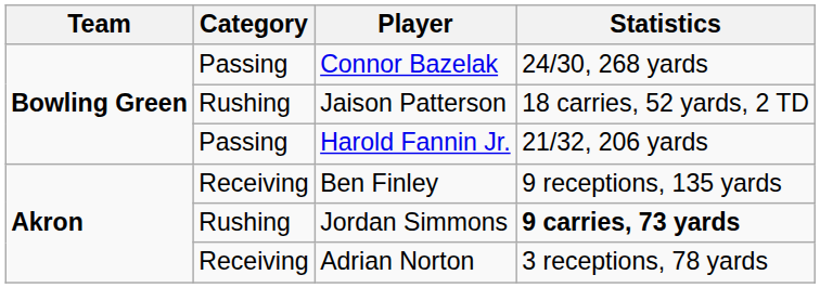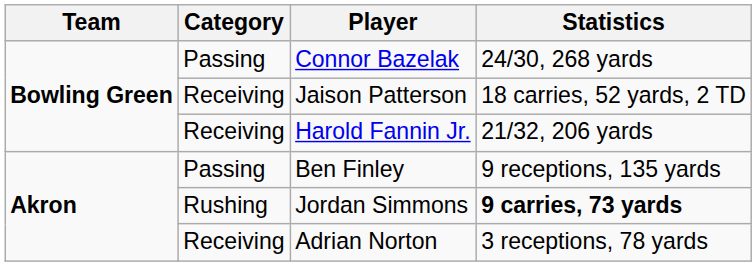Jaison Patterson | Category: Rushing -> Receiving
Harold Fannin Jr. | Category: Passing -> Receiving
Ben Finley | Category: Receiving -> Passing
